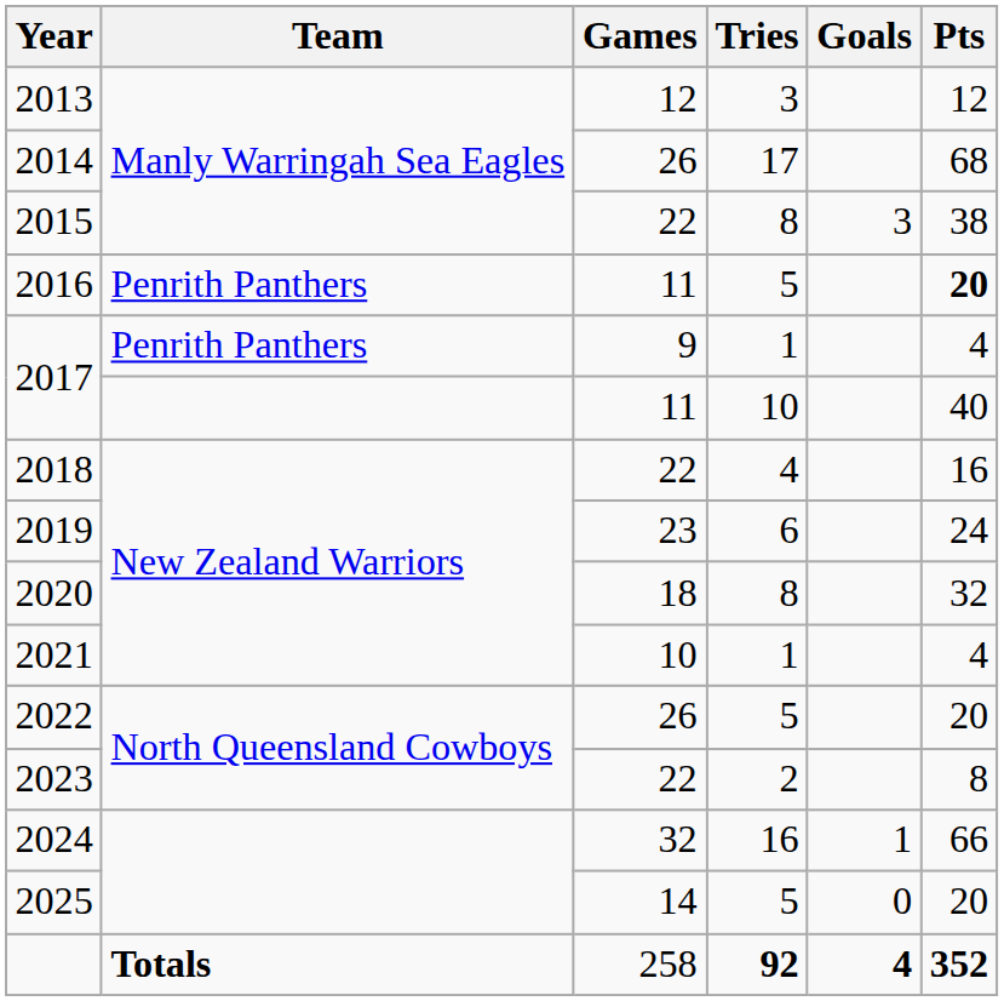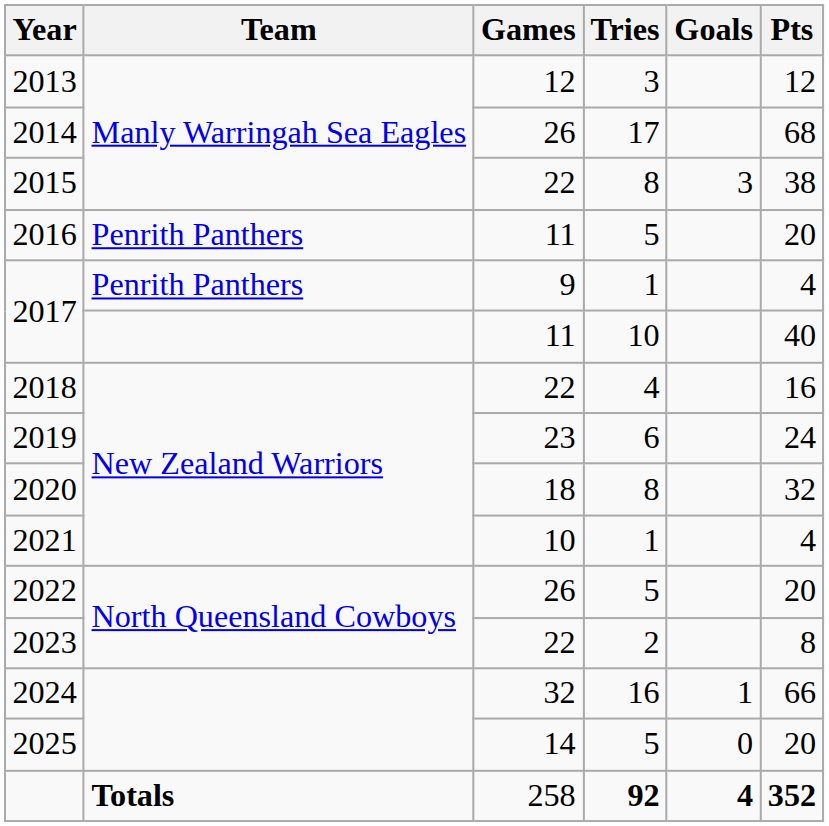2016 | Pts: bold -> normal
